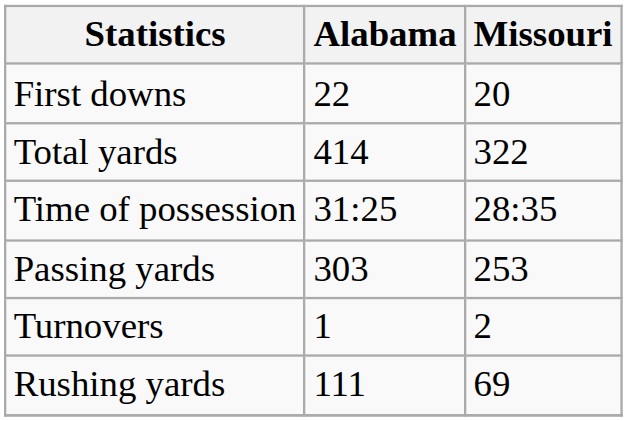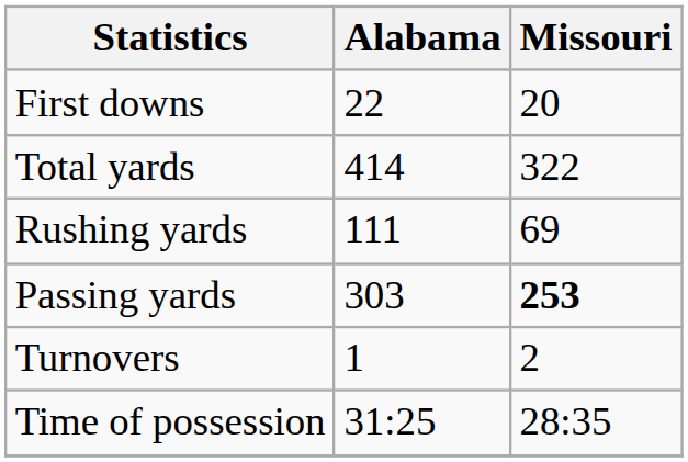rows swapped: Rushing yards <-> Time of possession
Passing yards | Missouri: normal -> bold
